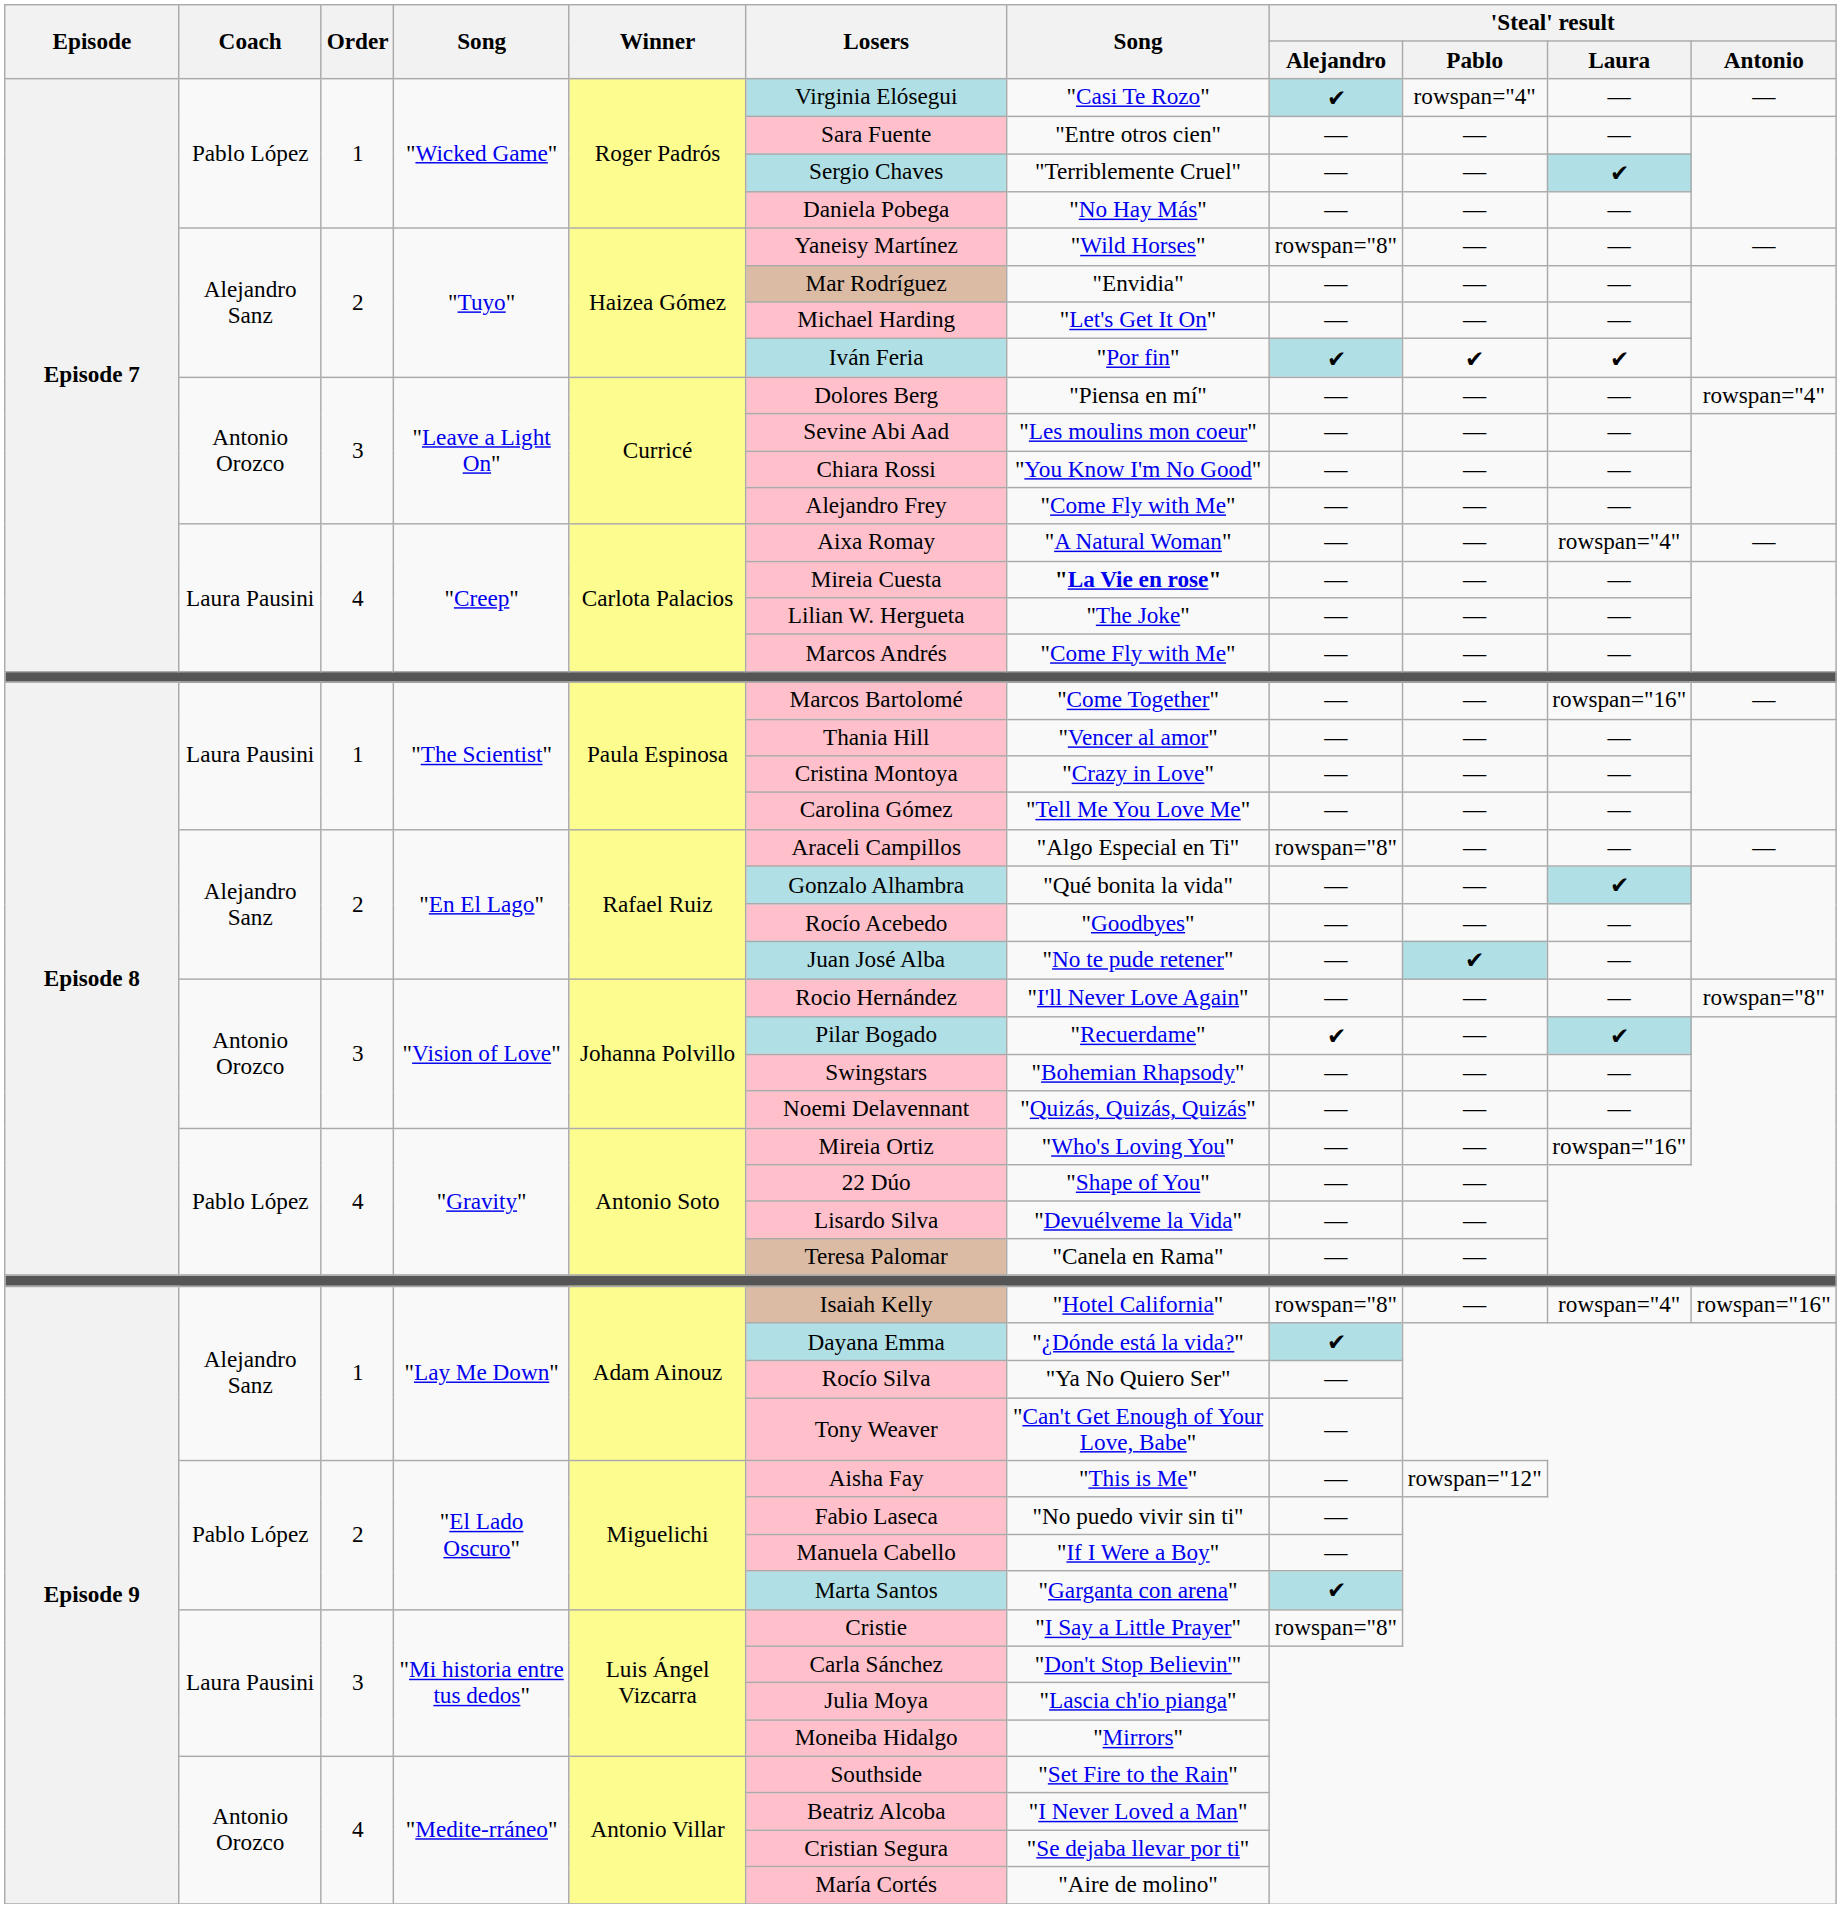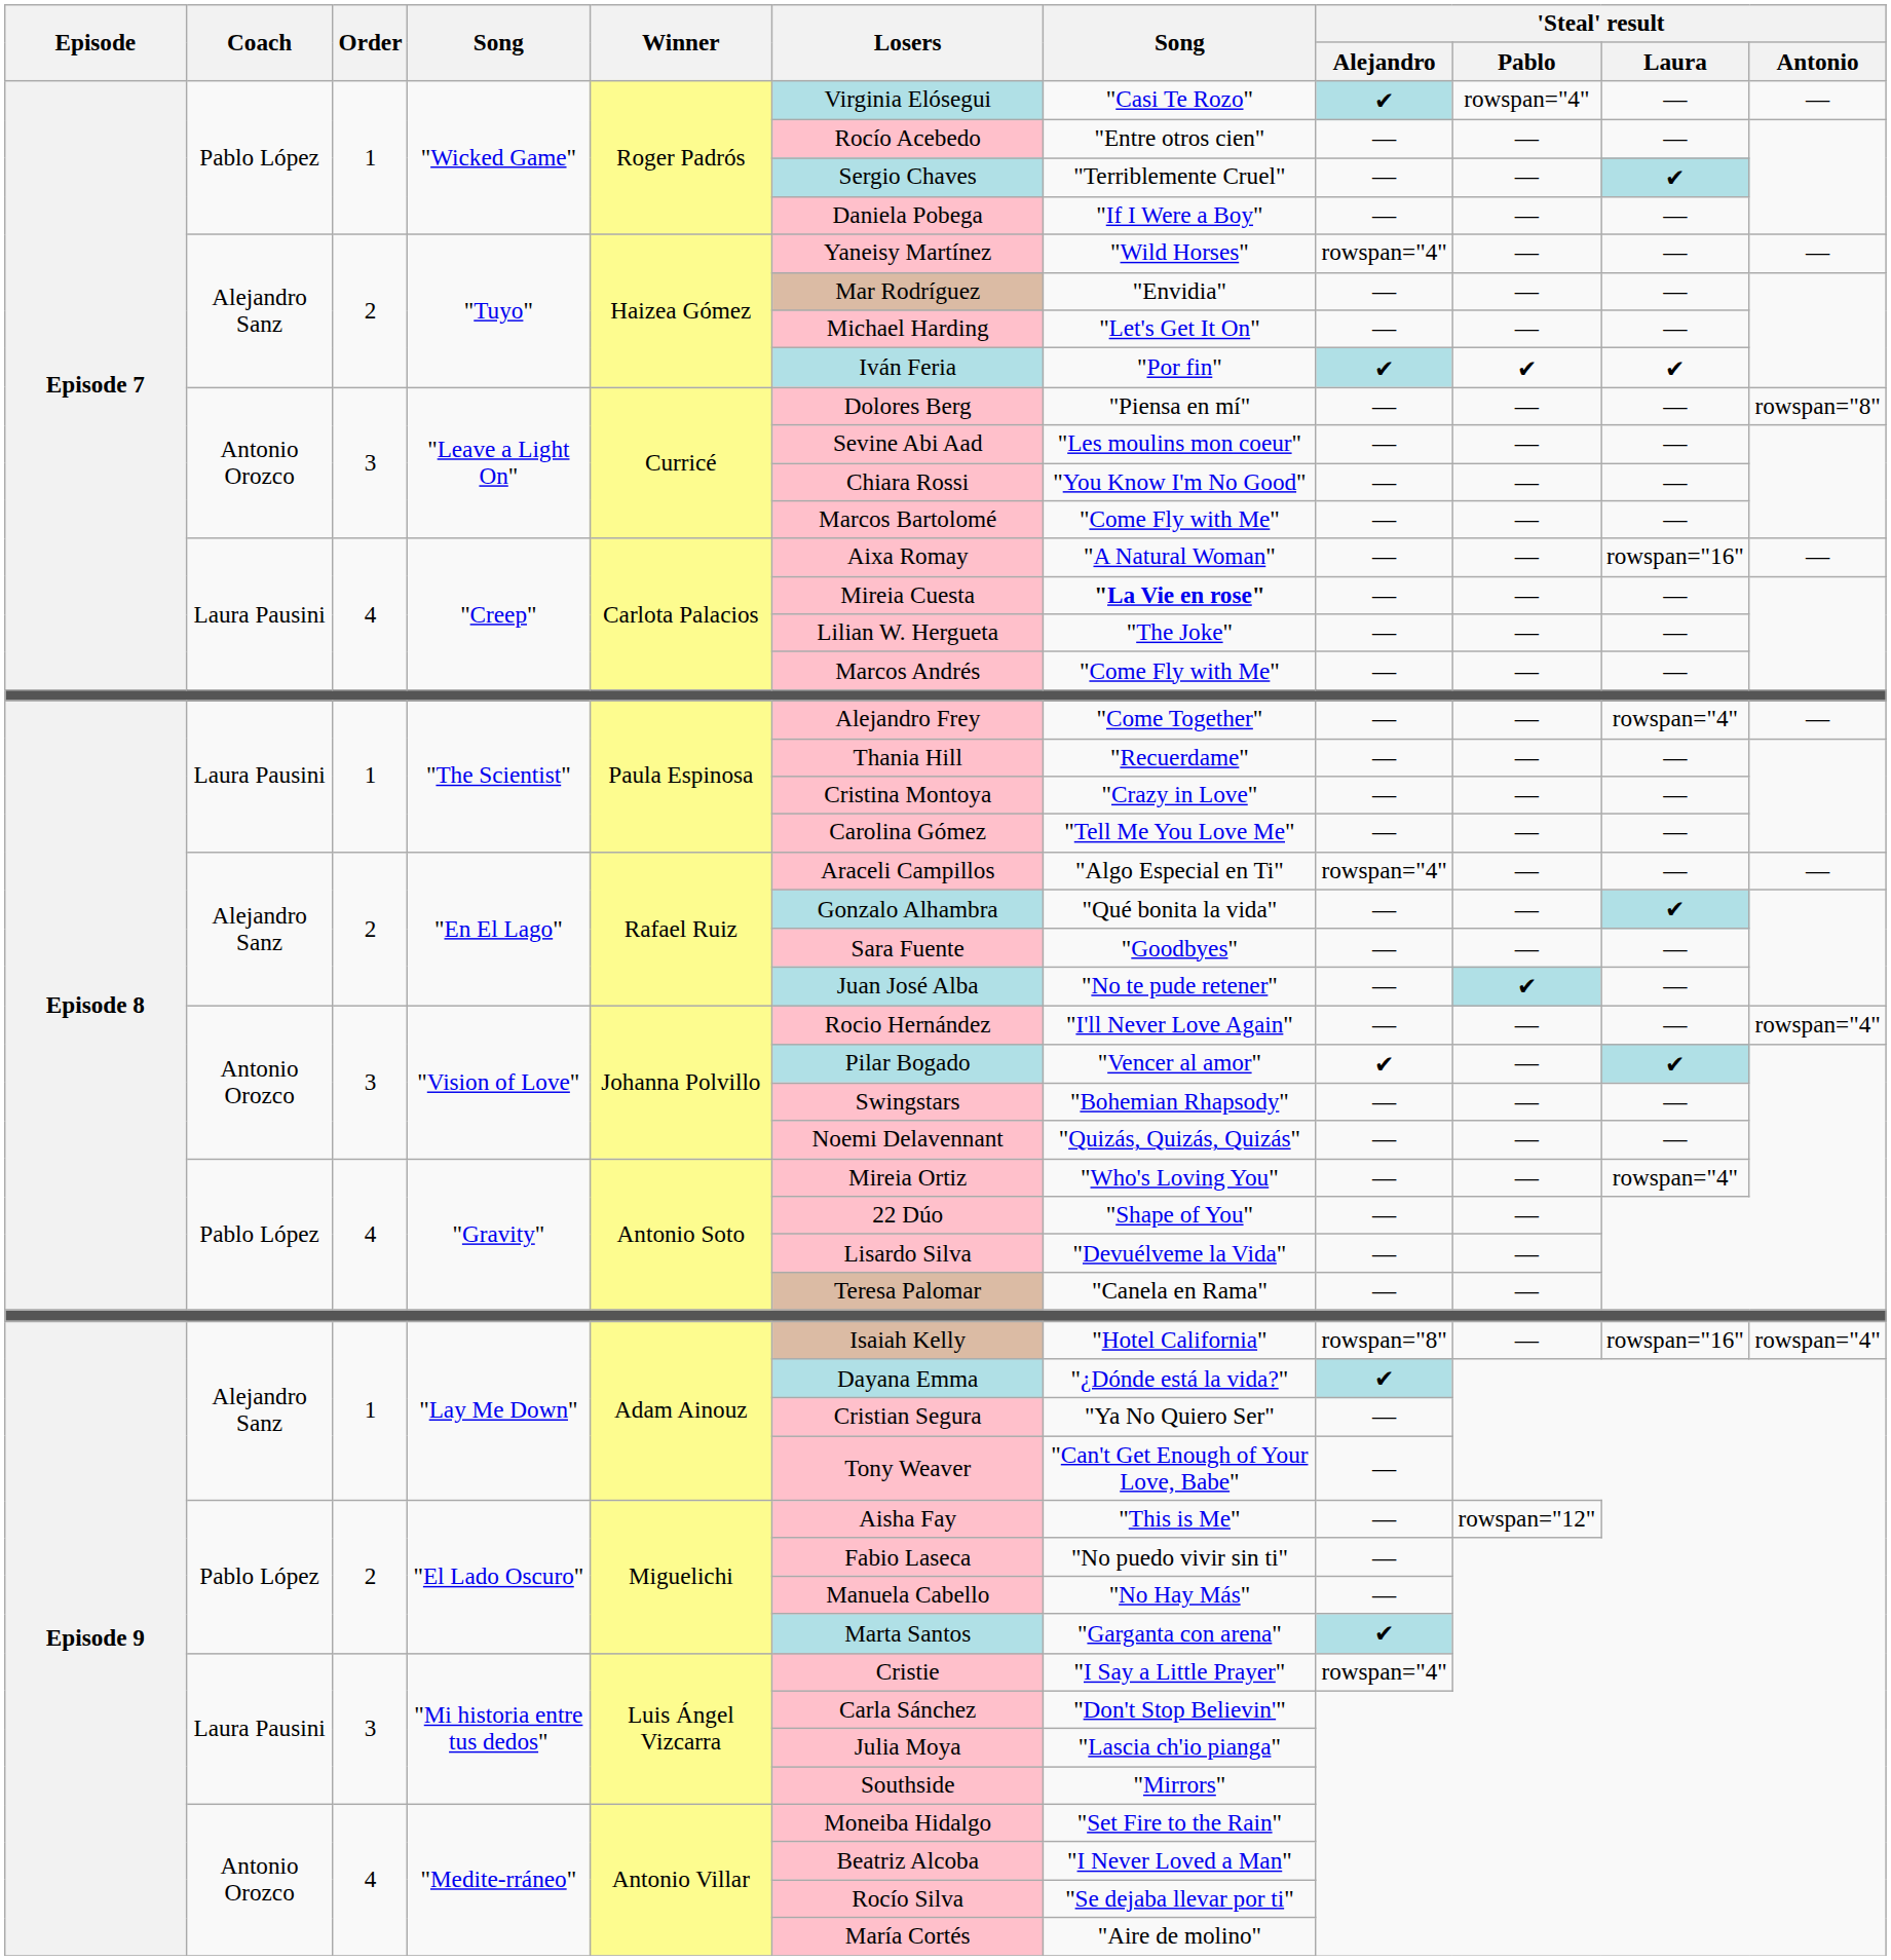row 4 | Losers: Sara Fuente -> Rocío Acebedo
row 6 | column 7: "No Hay Más" -> "If I Were a Boy"
row 7 | 'Steal' result / Alejandro: rowspan="8" -> rowspan="4"
row 11 | 'Steal' result / Antonio: rowspan="4" -> rowspan="8"
row 14 | Losers: Alejandro Frey -> Marcos Bartolomé
row 15 | 'Steal' result / Laura: rowspan="4" -> rowspan="16"
row 20 | Losers: Marcos Bartolomé -> Alejandro Frey
row 20 | 'Steal' result / Laura: rowspan="16" -> rowspan="4"
row 21 | column 7: "Vencer al amor" -> "Recuerdame"
row 24 | 'Steal' result / Alejandro: rowspan="8" -> rowspan="4"
row 26 | Losers: Rocío Acebedo -> Sara Fuente
row 28 | 'Steal' result / Antonio: rowspan="8" -> rowspan="4"
row 29 | column 7: "Recuerdame" -> "Vencer al amor"
row 32 | 'Steal' result / Laura: rowspan="16" -> rowspan="4"
row 37 | 'Steal' result / Laura: rowspan="4" -> rowspan="16"
row 37 | 'Steal' result / Antonio: rowspan="16" -> rowspan="4"
row 39 | Losers: Rocío Silva -> Cristian Segura
row 43 | column 7: "If I Were a Boy" -> "No Hay Más"
row 45 | 'Steal' result / Alejandro: rowspan="8" -> rowspan="4"
row 48 | Losers: Moneiba Hidalgo -> Southside
row 49 | Losers: Southside -> Moneiba Hidalgo
row 51 | Losers: Cristian Segura -> Rocío Silva
